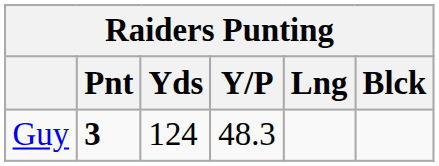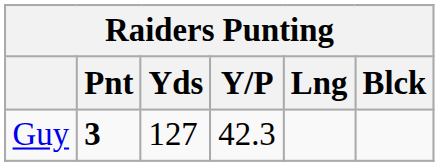Guy | Yds: 124 -> 127
Guy | Y/P: 48.3 -> 42.3
